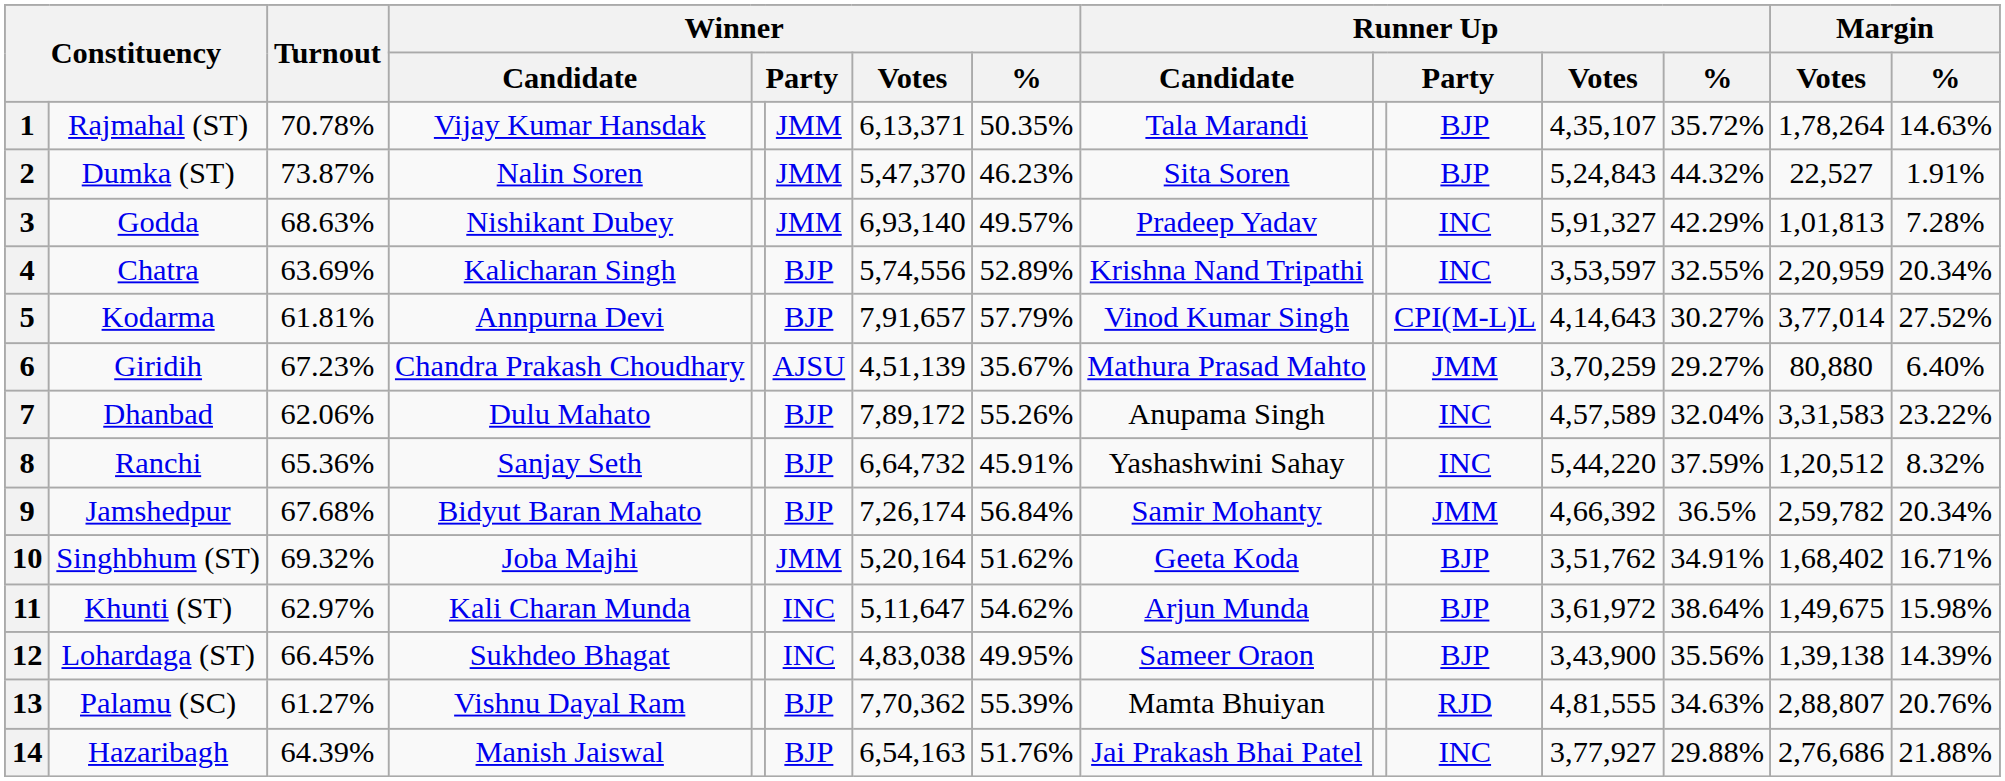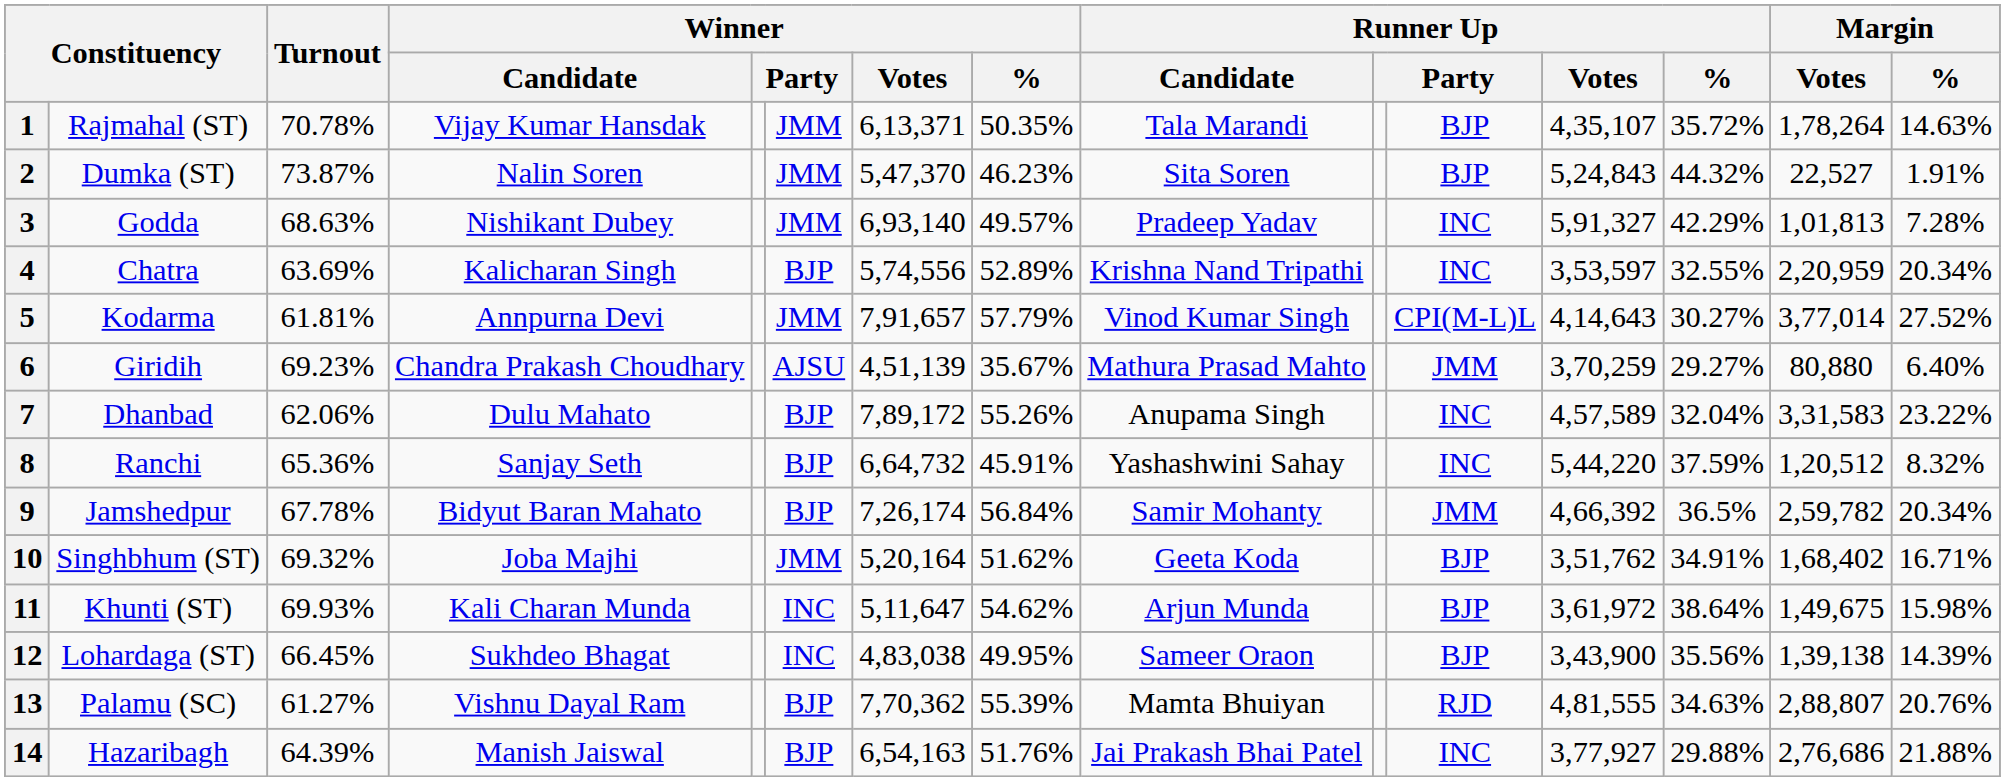5 | column 6: BJP -> JMM
6 | Turnout: 67.23% -> 69.23%
9 | Turnout: 67.68% -> 67.78%
11 | Turnout: 62.97% -> 69.93%
